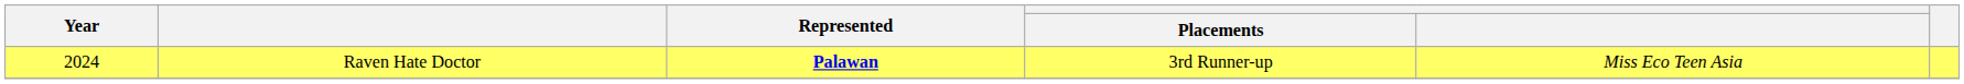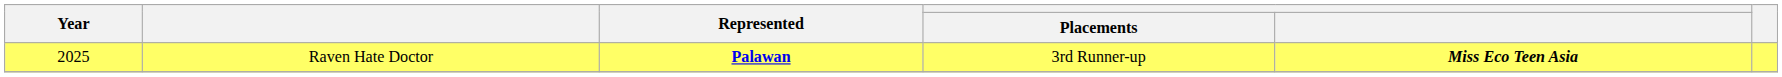Raven Hate Doctor | Year: 2024 -> 2025
Raven Hate Doctor | column 5: normal -> bold
